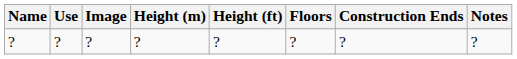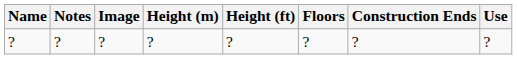columns swapped: Use <-> Notes
